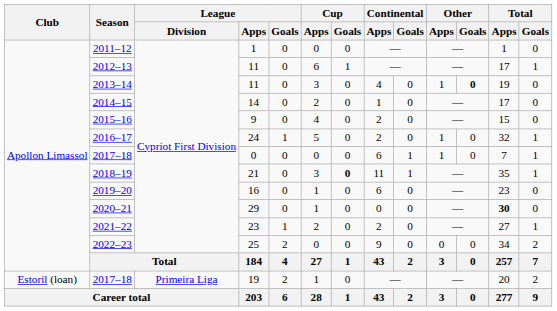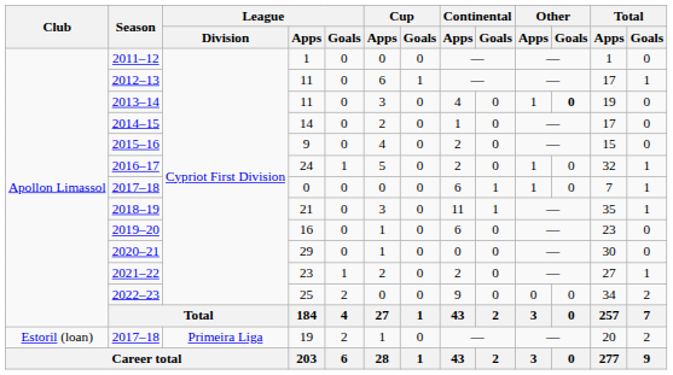2018–19 | Cup / Goals: bold -> normal
2020–21 | Total / Apps: bold -> normal
